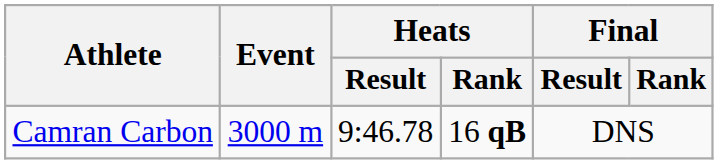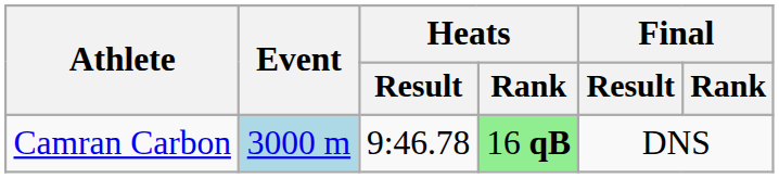Camran Carbon | Event: no background -> lightblue background
Camran Carbon | Heats / Rank: no background -> lightgreen background
